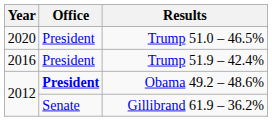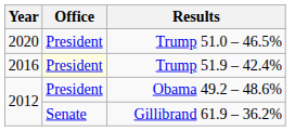Trump 51.9 – 42.4% | Office: no background -> lightyellow background
Obama 49.2 – 48.6% | Office: bold -> normal
